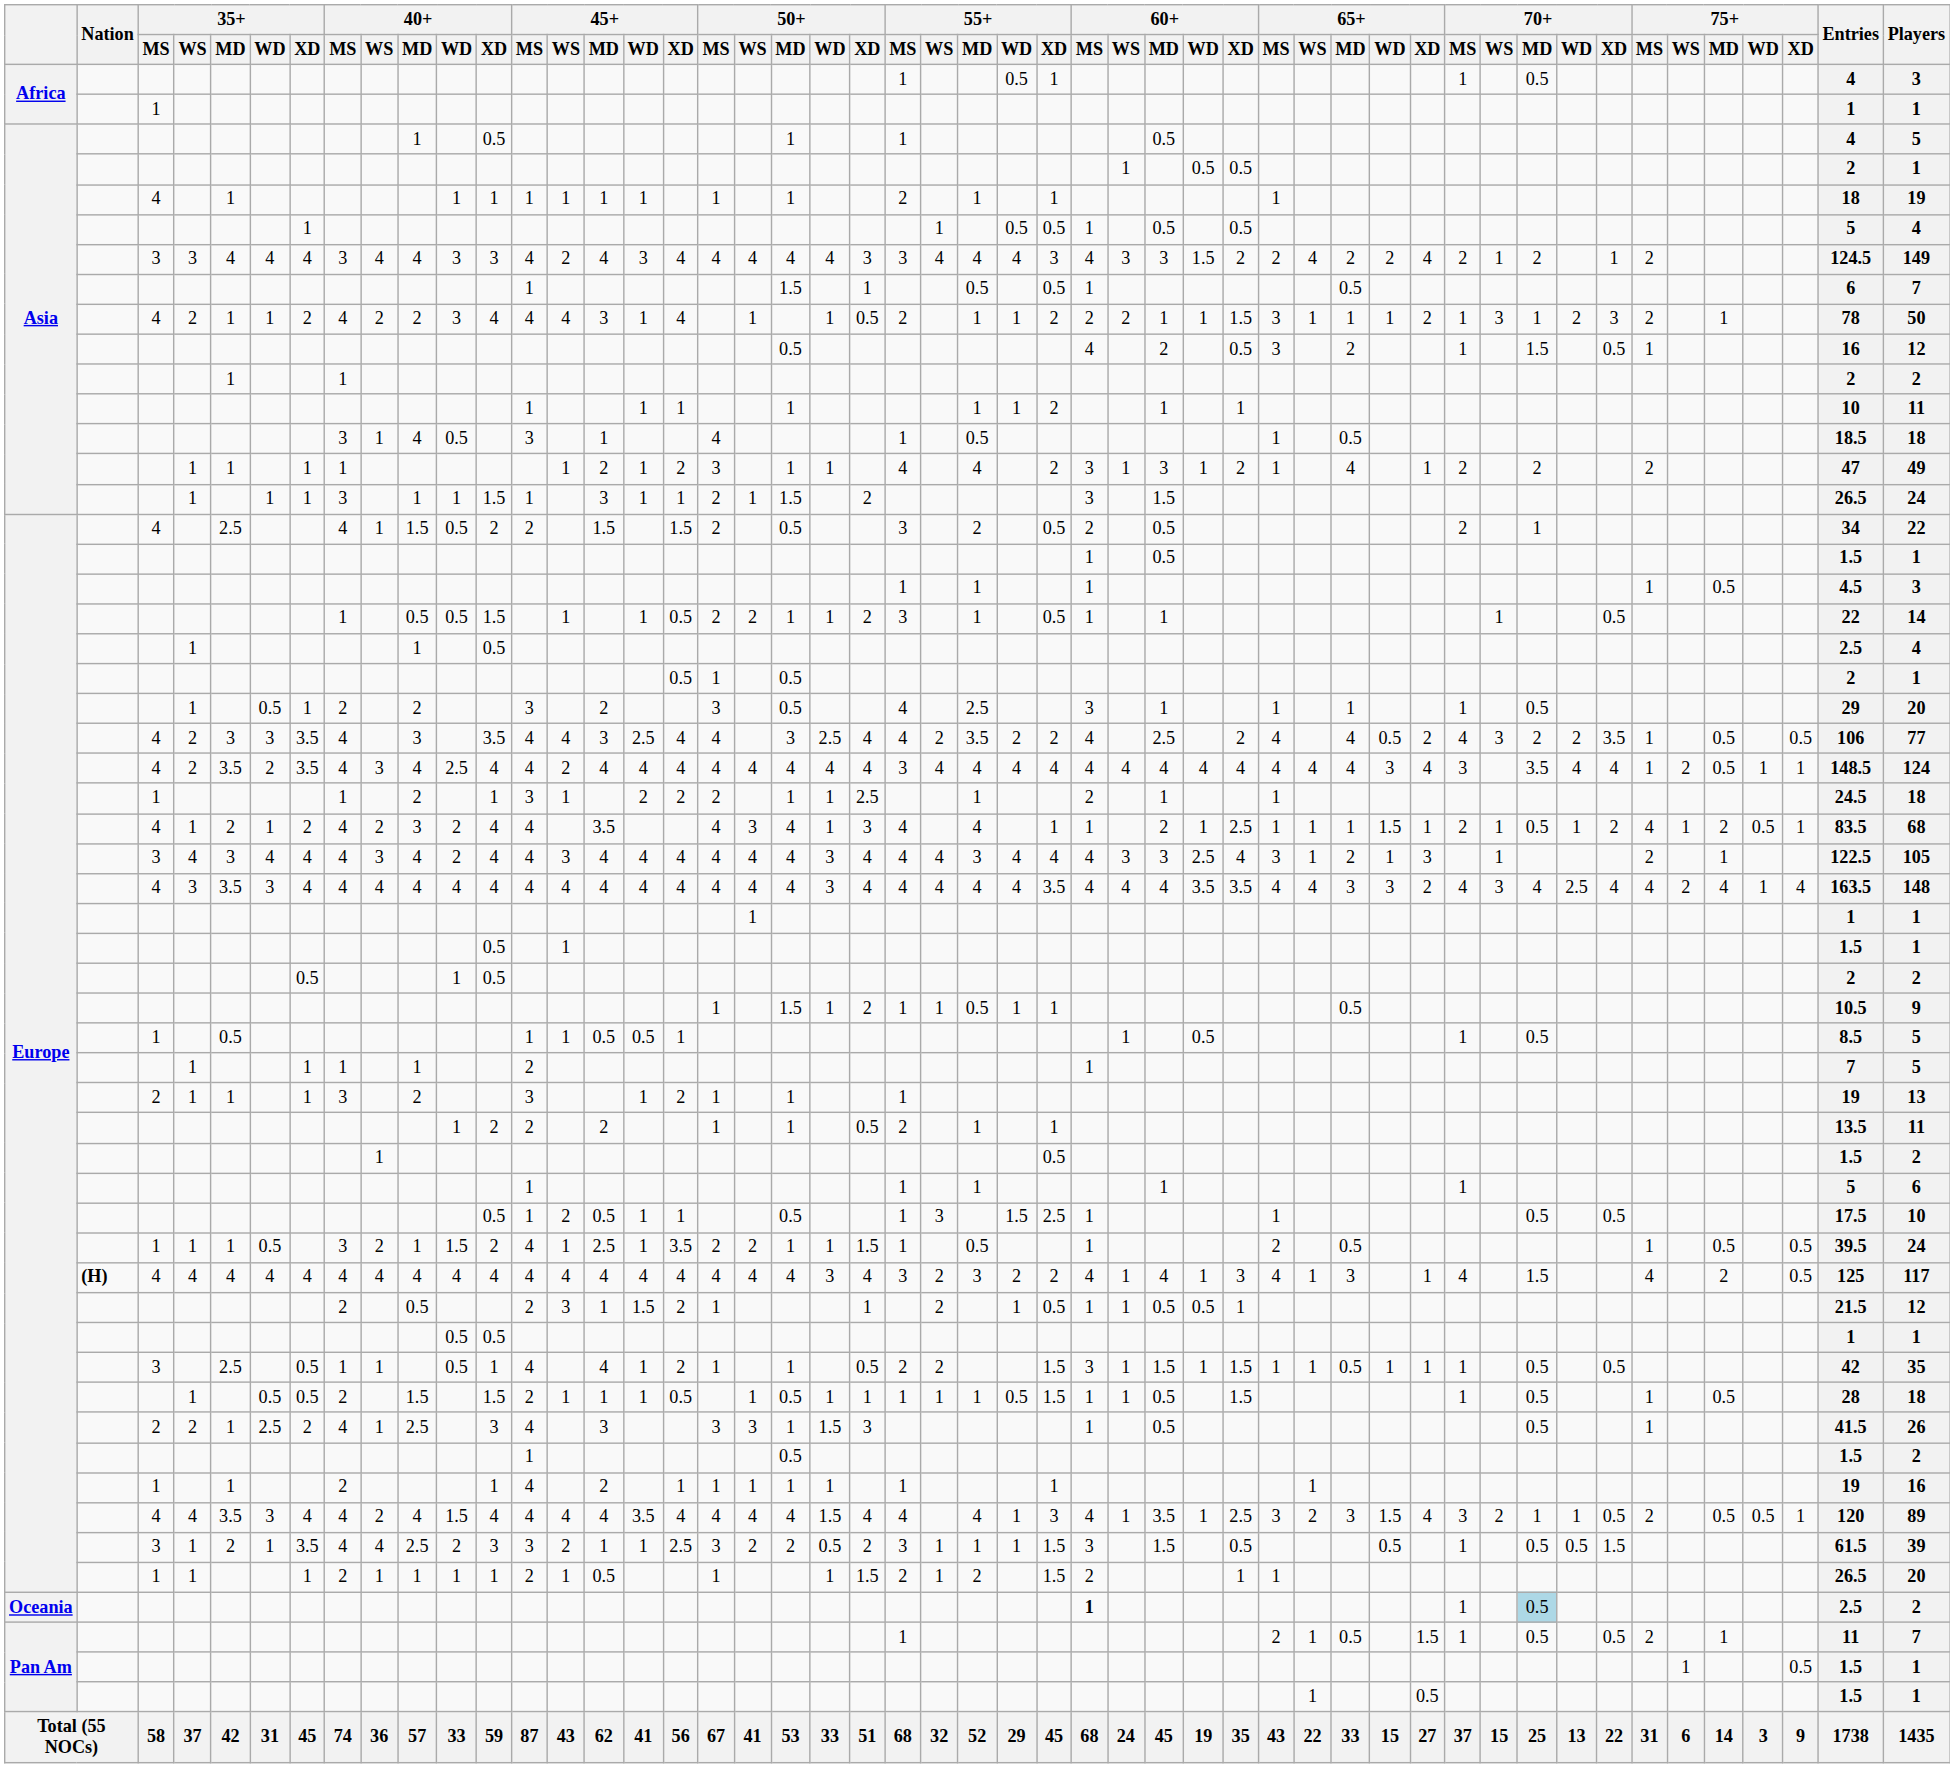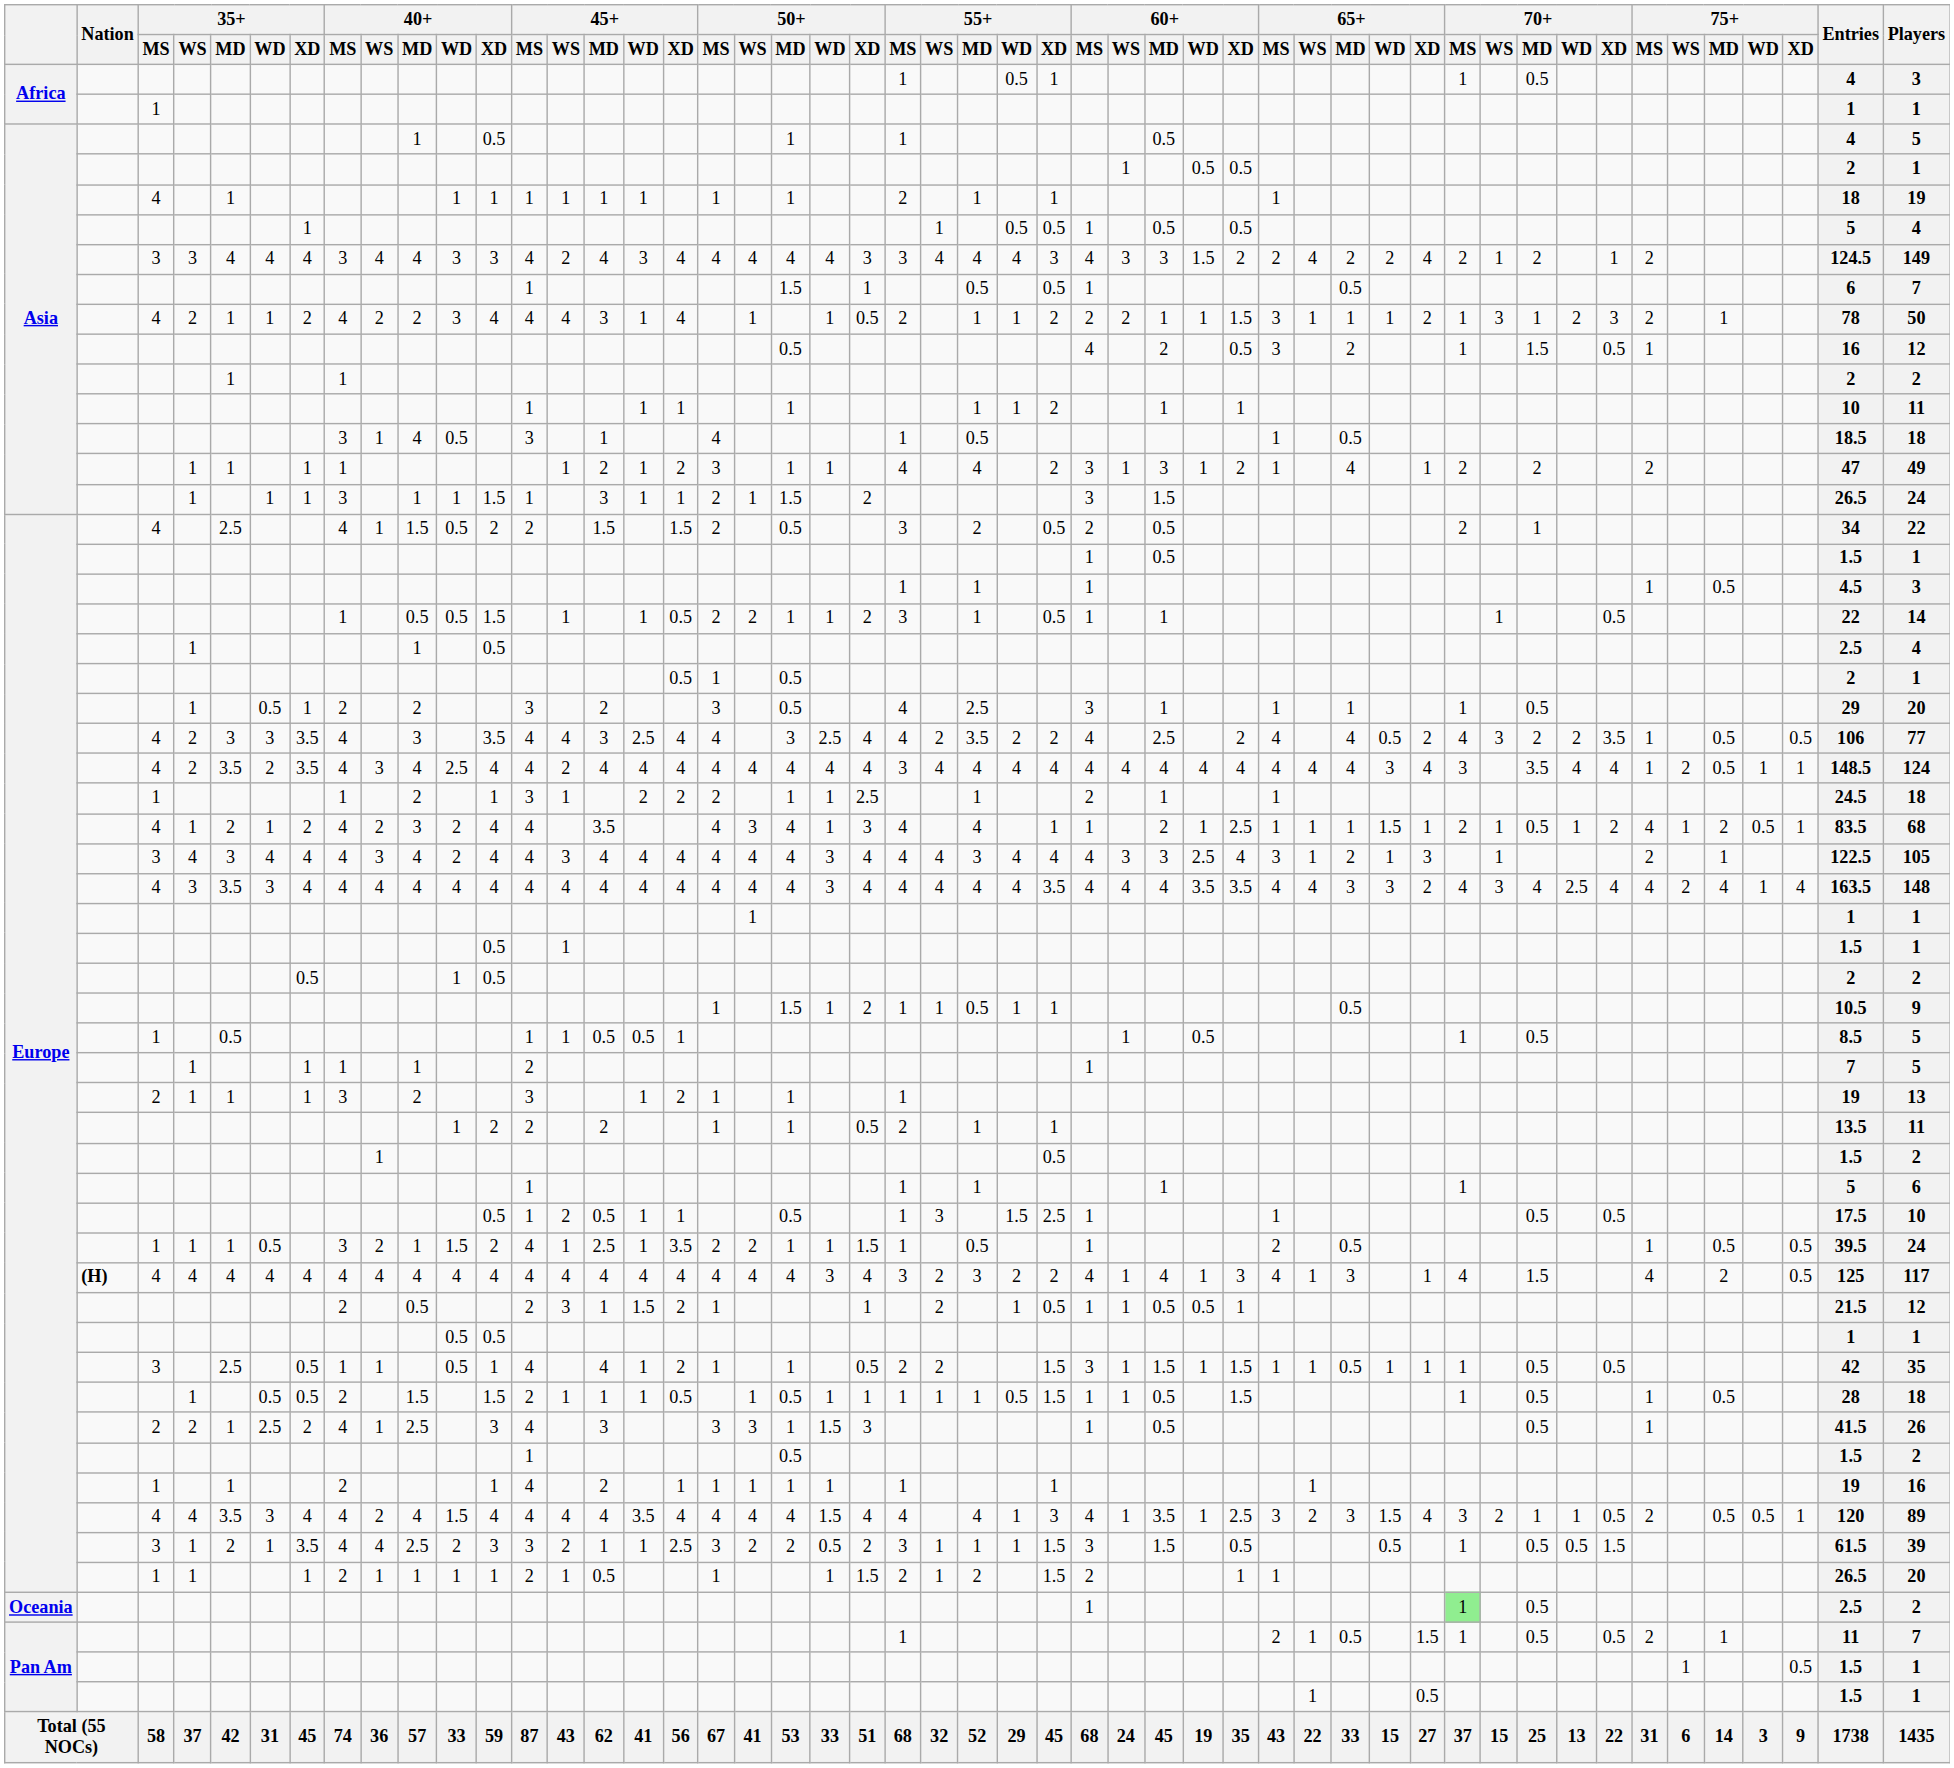Oceania | 60+ / MS: bold -> normal
Oceania | 70+ / MS: no background -> lightgreen background
Oceania | 70+ / MD: lightblue background -> no background
